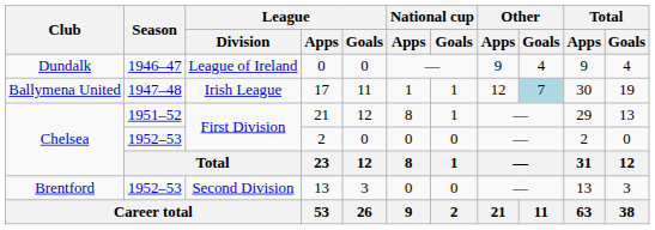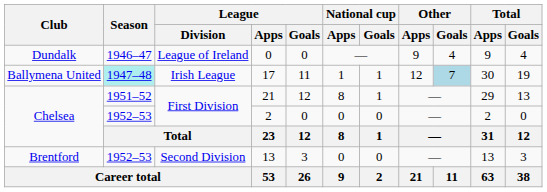17 | Season: no background -> paleturquoise background
